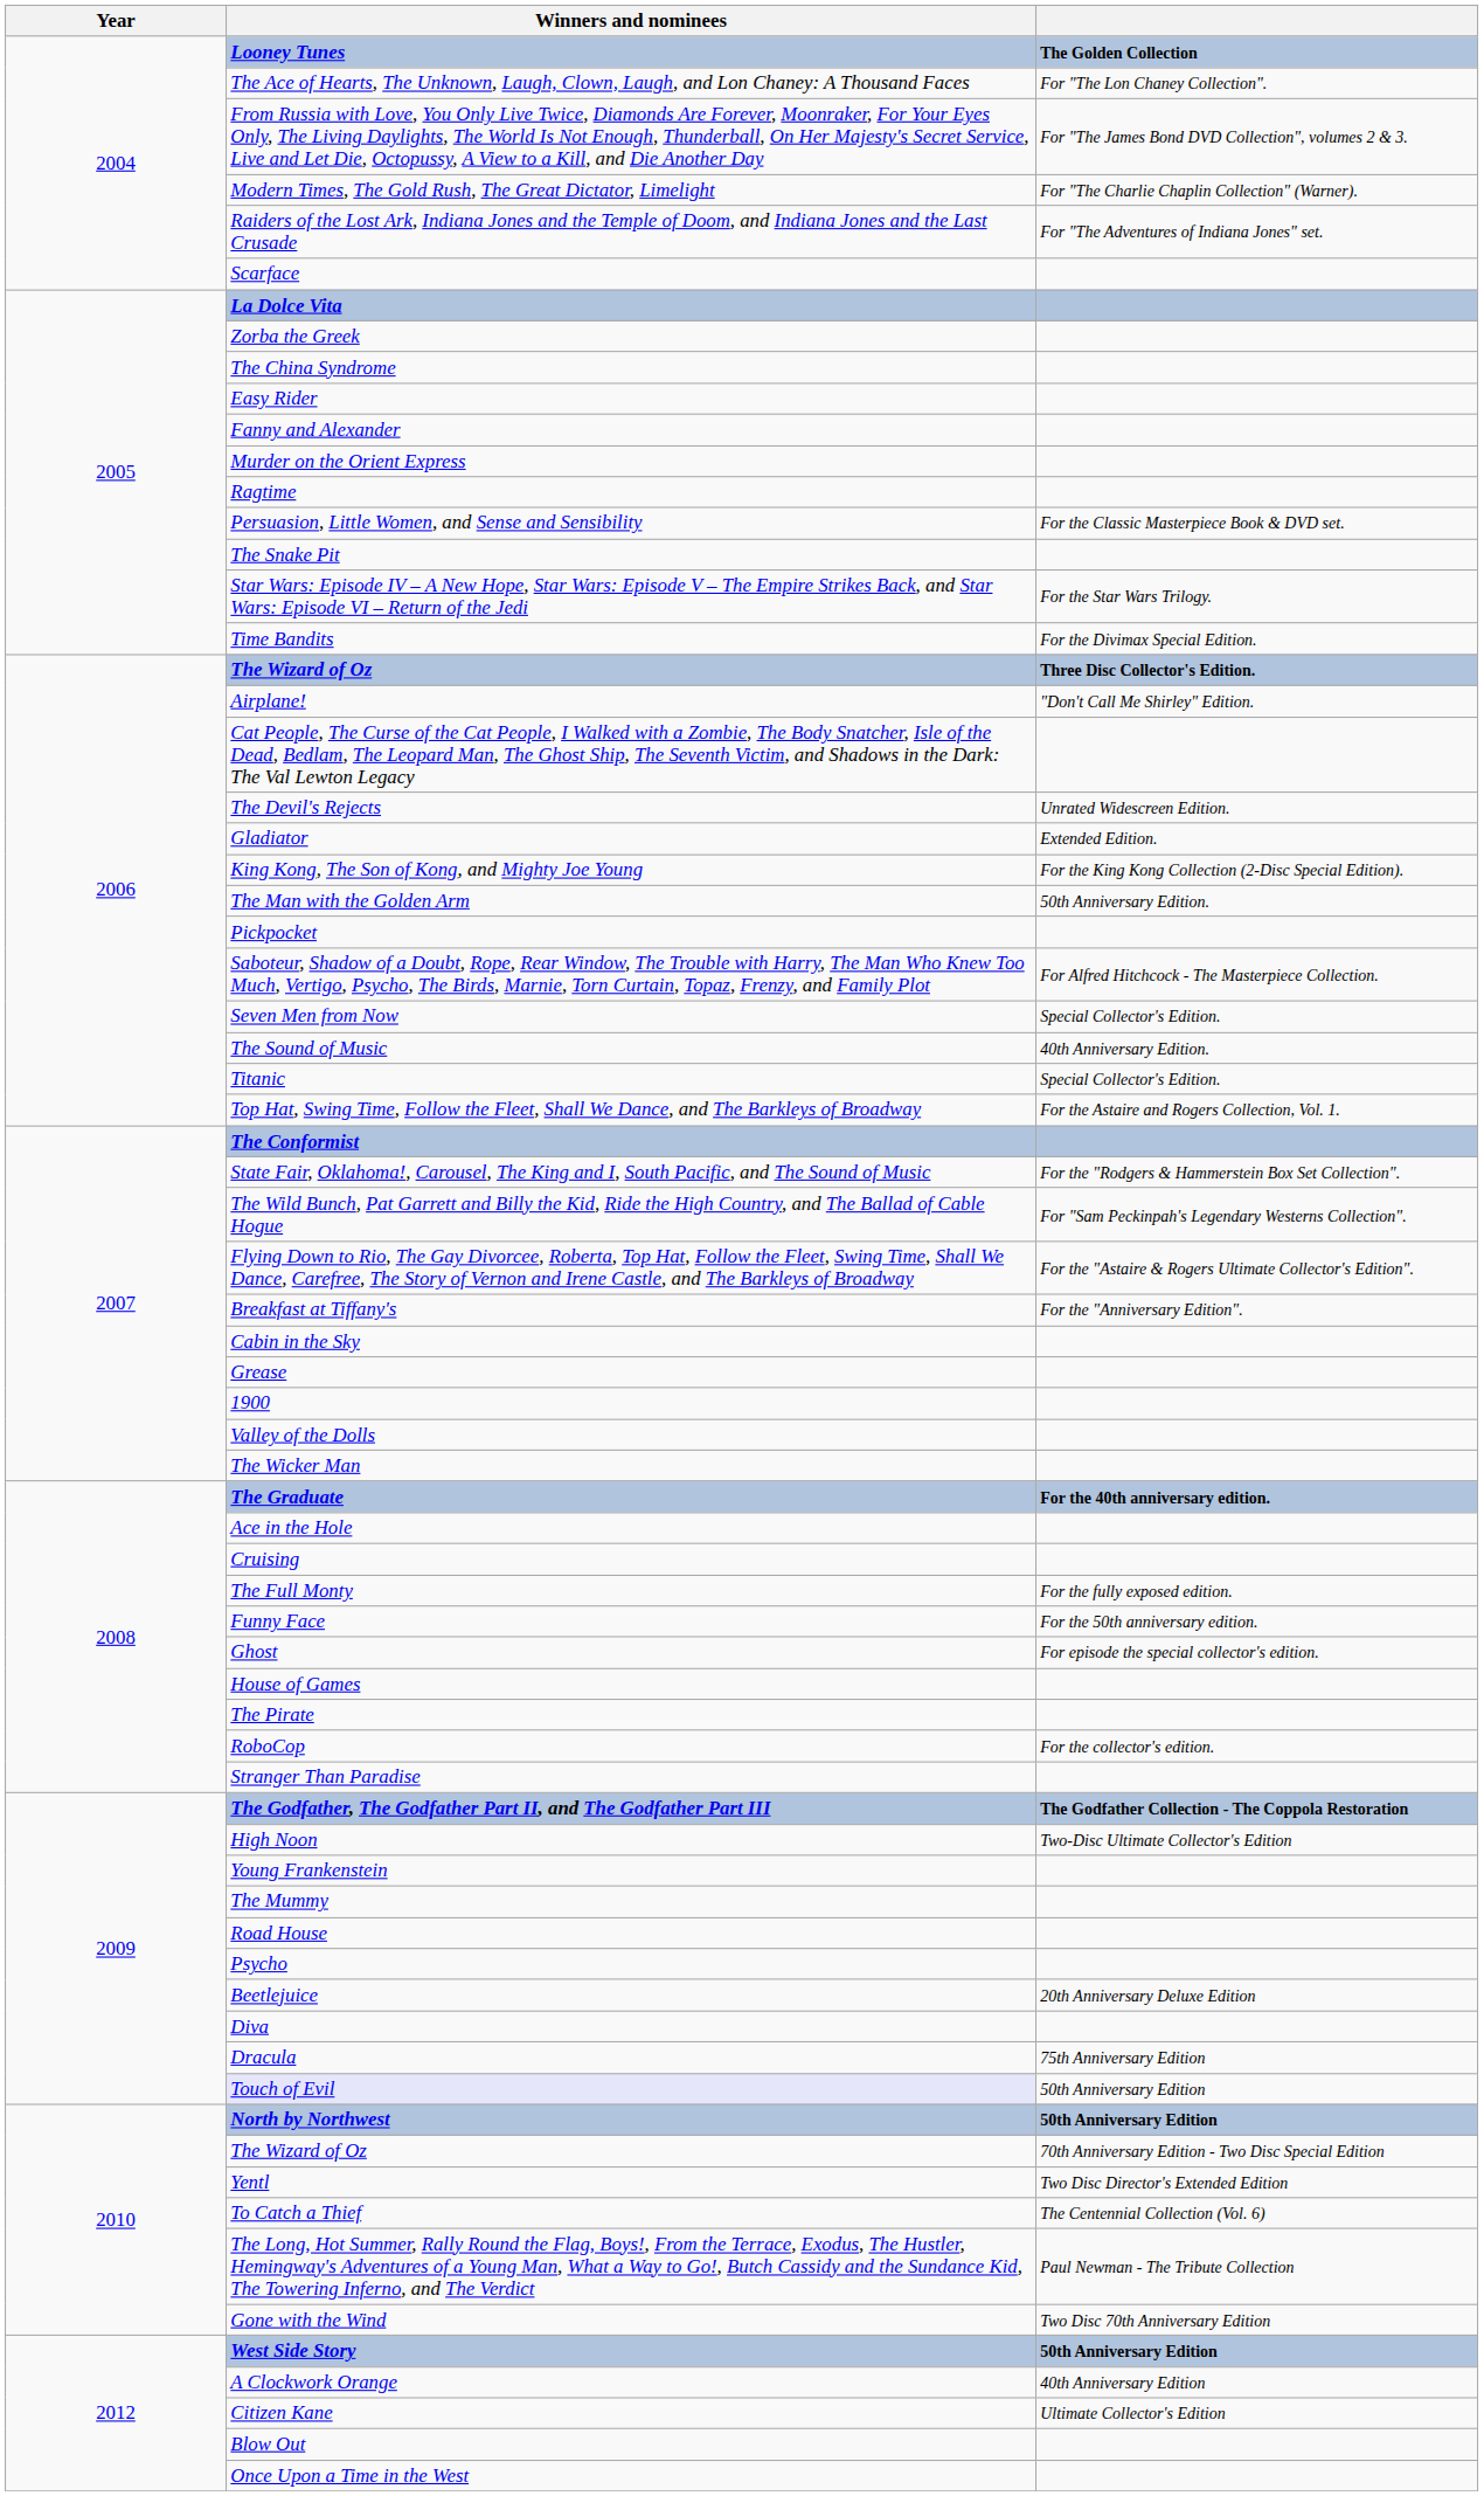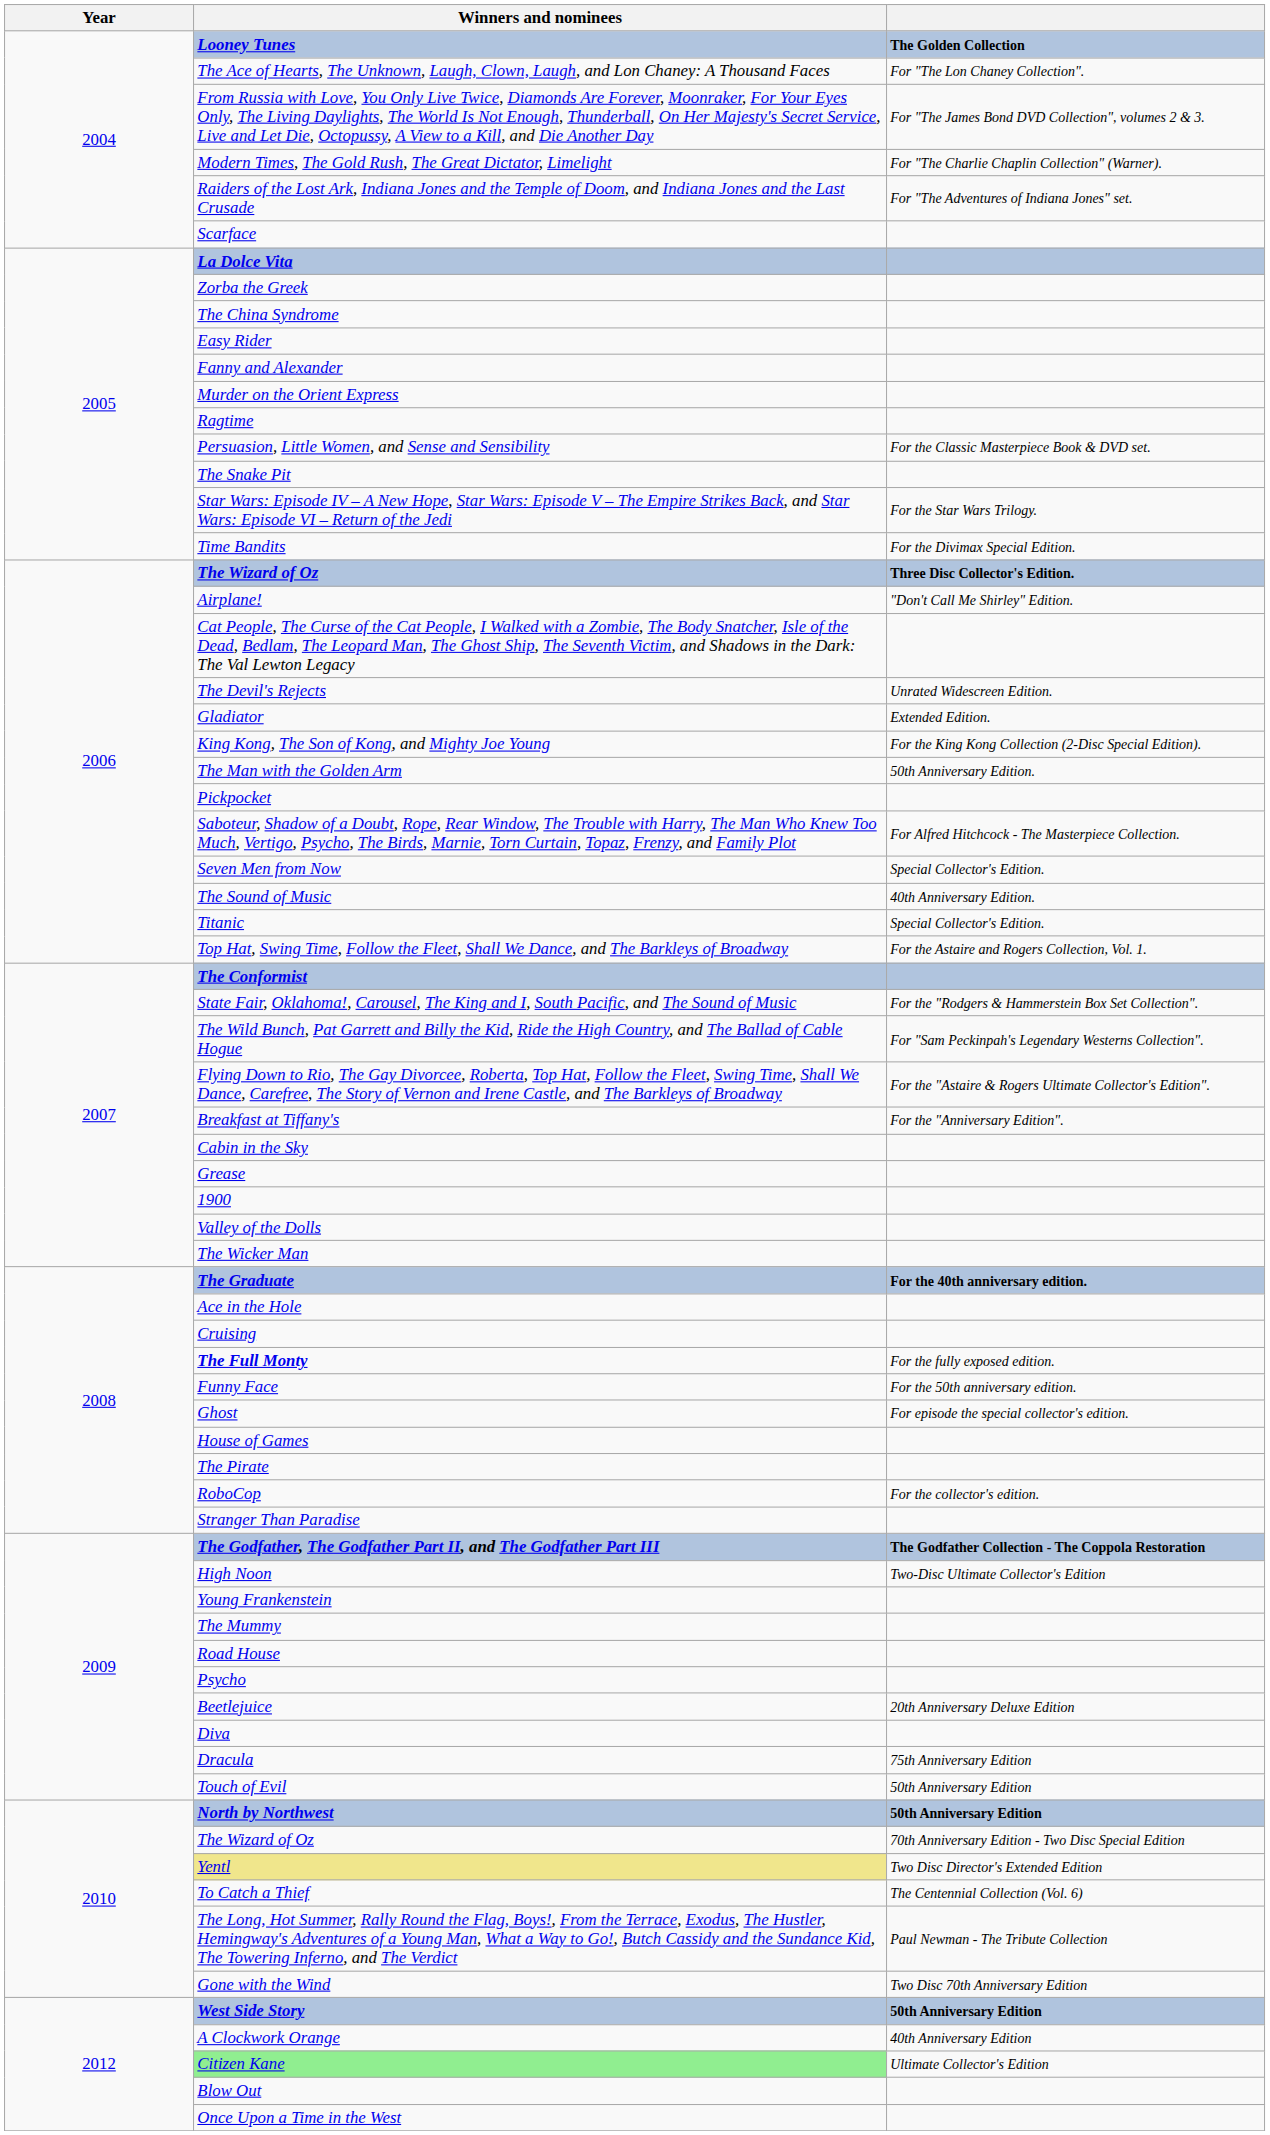The Full Monty | Winners and nominees: normal -> bold
Touch of Evil | Winners and nominees: lavender background -> no background
Yentl | Winners and nominees: no background -> khaki background
Citizen Kane | Winners and nominees: no background -> lightgreen background
